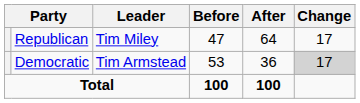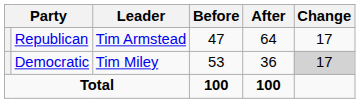Republican | Leader: Tim Miley -> Tim Armstead
Democratic | Leader: Tim Armstead -> Tim Miley
